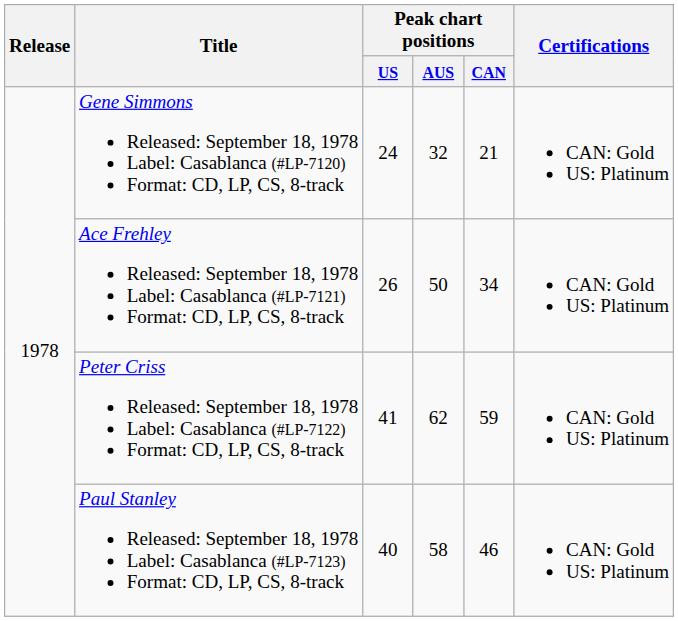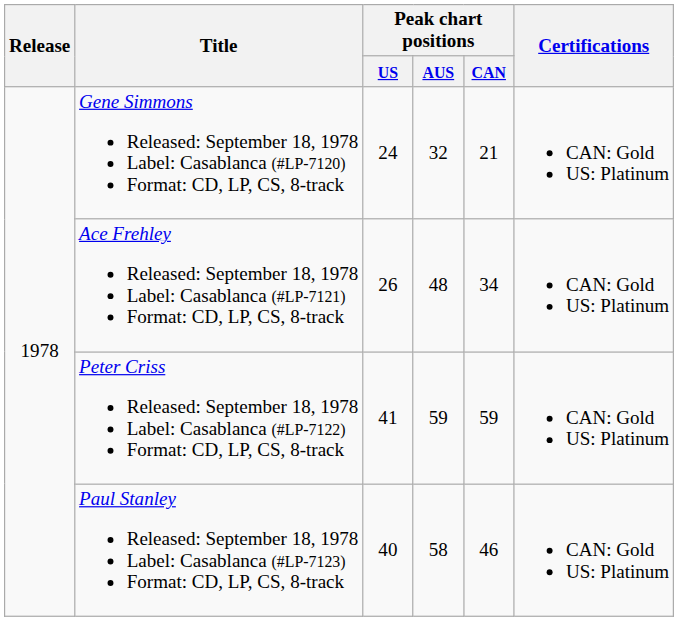row 4 | Peak chart positions / AUS: 50 -> 48
row 5 | Peak chart positions / AUS: 62 -> 59
